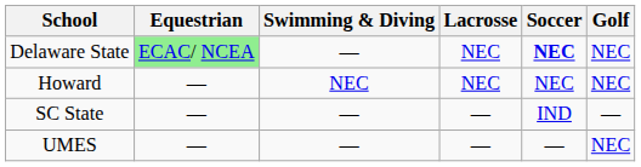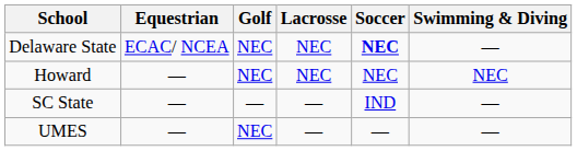columns swapped: Golf <-> Swimming & Diving
Delaware State | Equestrian: lightgreen background -> no background
